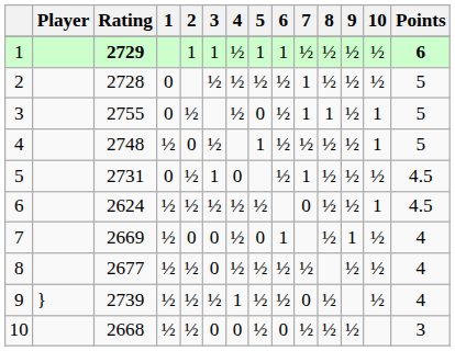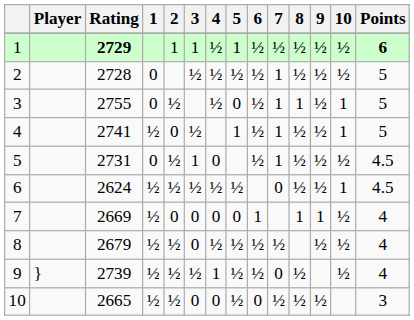row 2 | 6: 1 -> ½
row 5 | Rating: 2748 -> 2741
row 5 | 7: ½ -> 1
row 8 | 4: ½ -> 0
row 8 | 8: ½ -> 1
row 9 | Rating: 2677 -> 2679
row 11 | Rating: 2668 -> 2665
